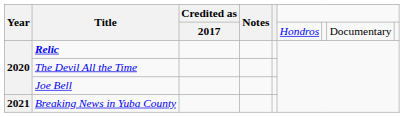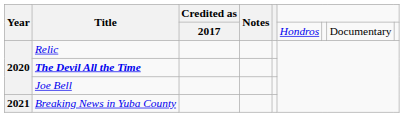Relic | Title: bold -> normal
The Devil All the Time | Title: normal -> bold
